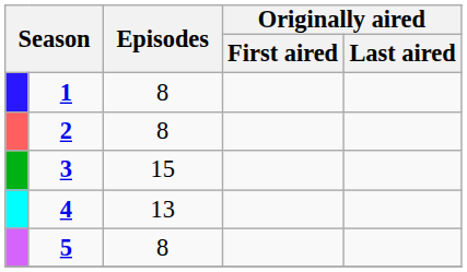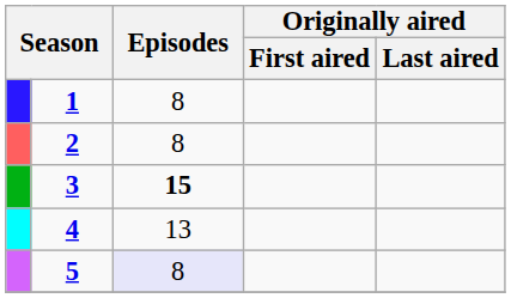3 | Episodes: normal -> bold
5 | Episodes: no background -> lavender background
